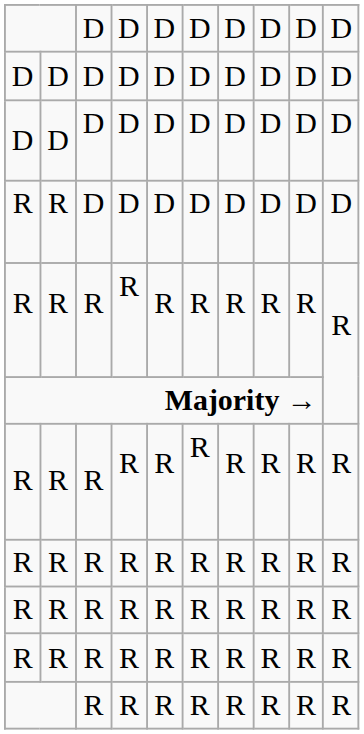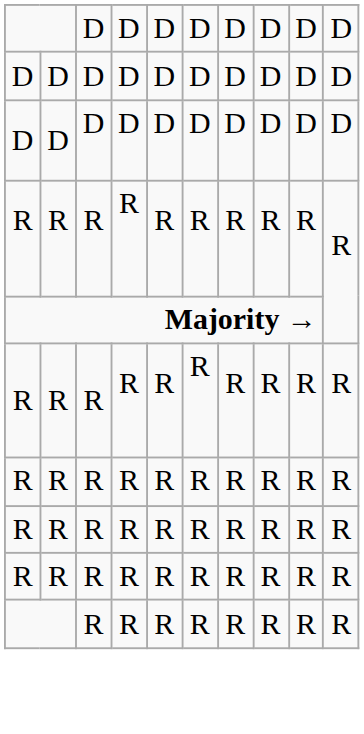- row: R | R | D | D | D | D | D | D | D | D
